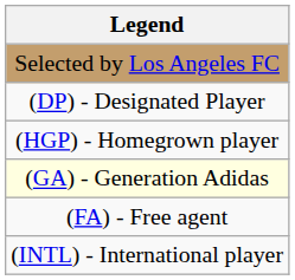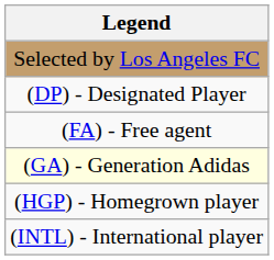row 4 | column 1: (HGP) - Homegrown player -> (FA) - Free agent
row 6 | column 1: (FA) - Free agent -> (HGP) - Homegrown player
